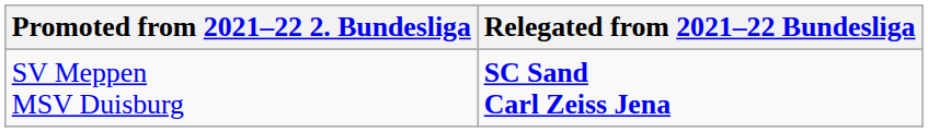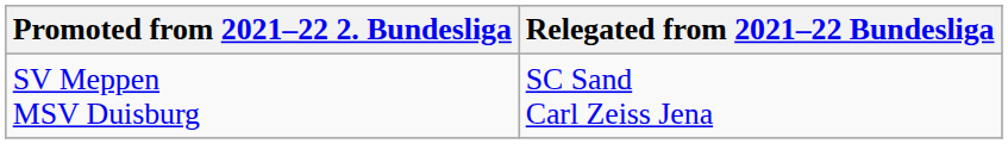SV Meppen MSV Duisburg | Relegated from 2021–22 Bundesliga: bold -> normal
